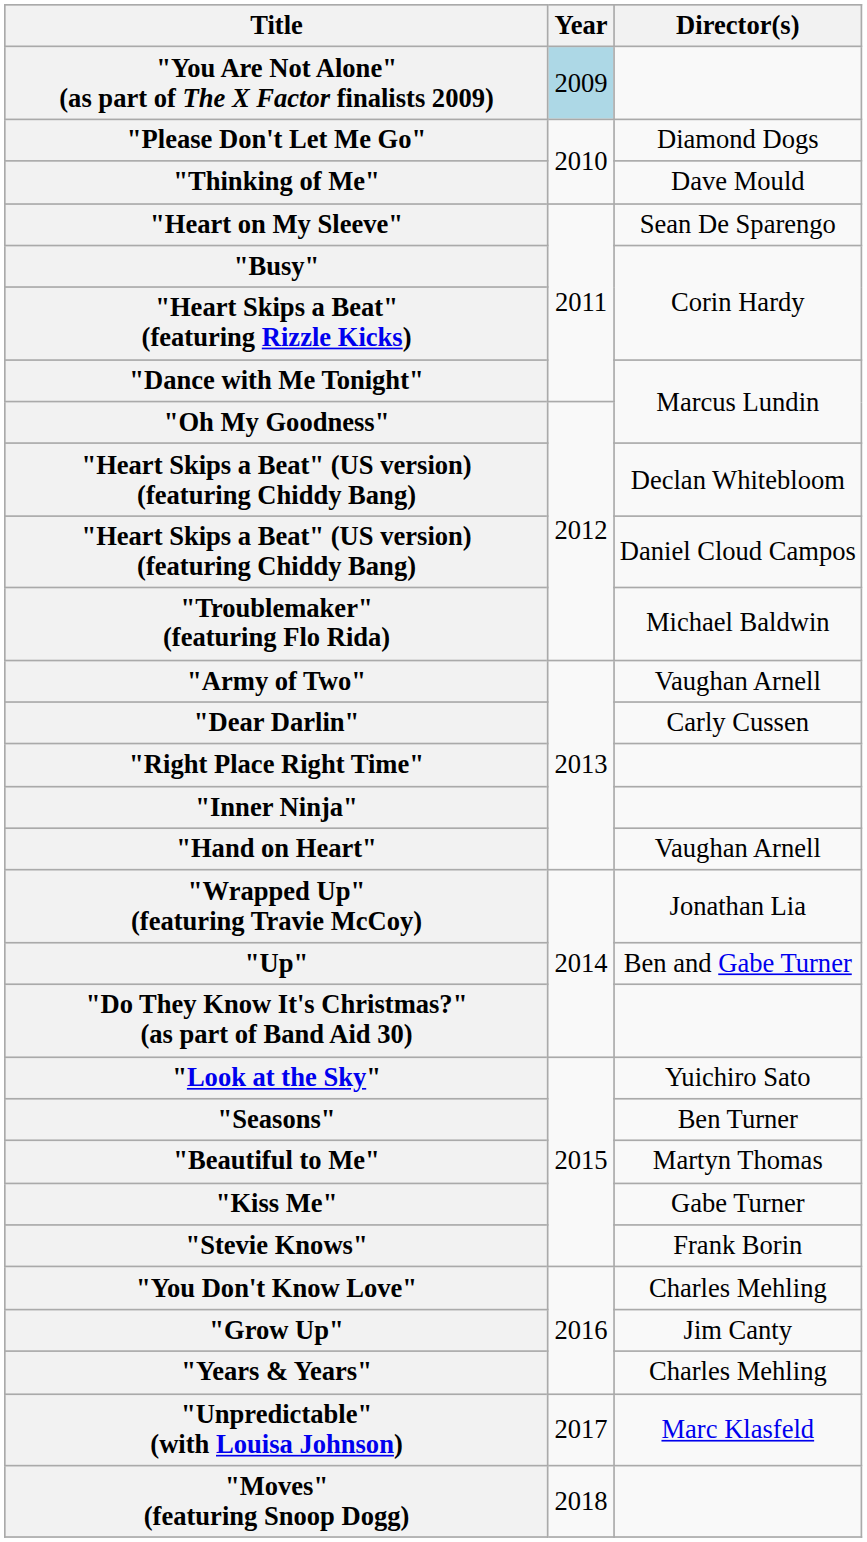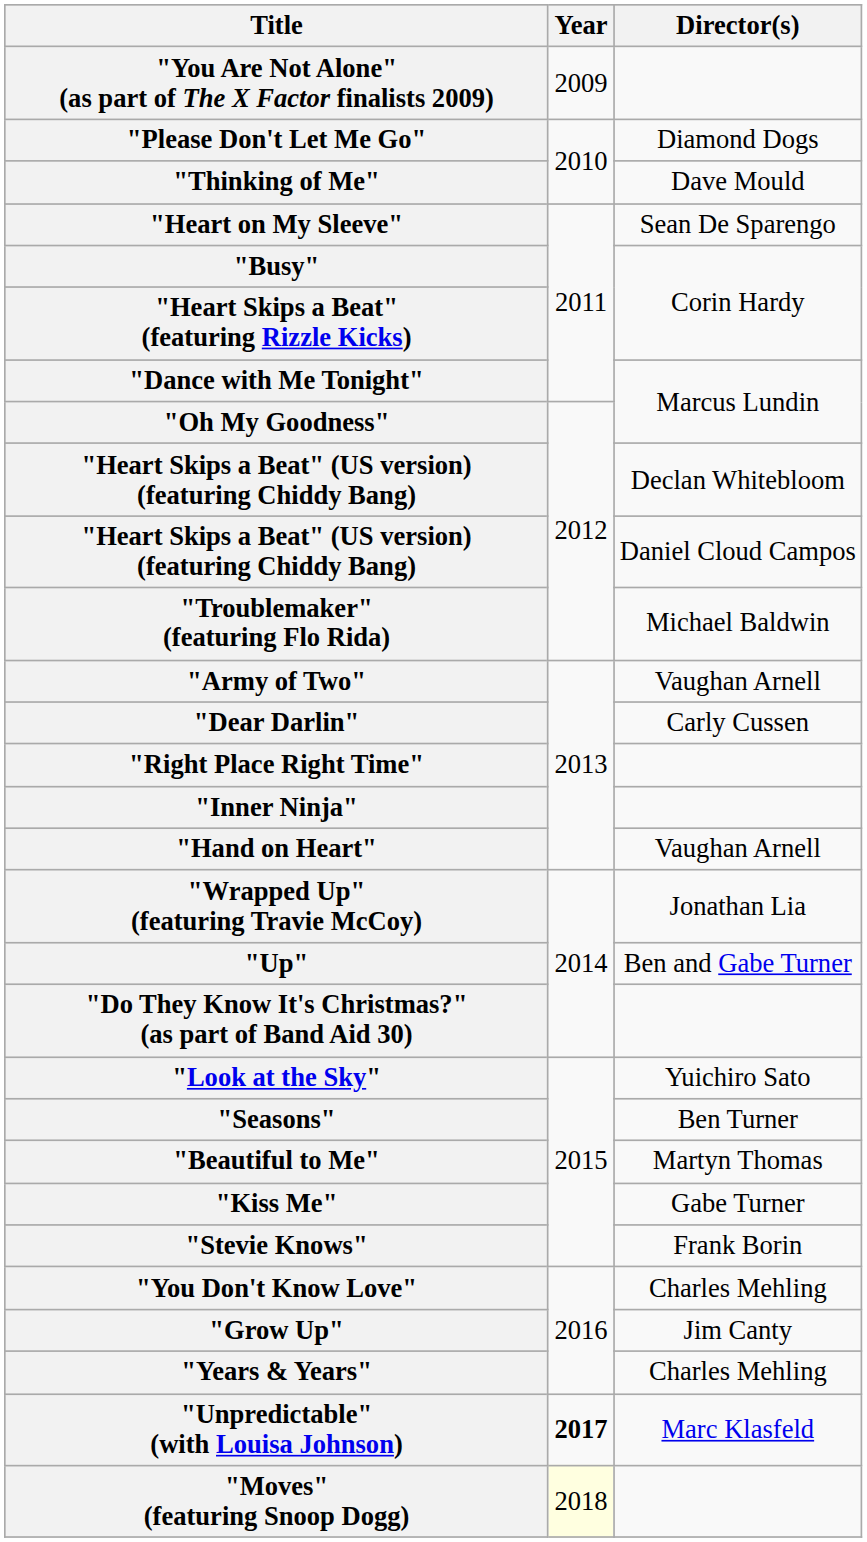"You Are Not Alone" (as part of The X Factor finalists 2009) | Year: lightblue background -> no background
"Unpredictable" (with Louisa Johnson) | Year: normal -> bold
"Moves" (featuring Snoop Dogg) | Year: no background -> lightyellow background
